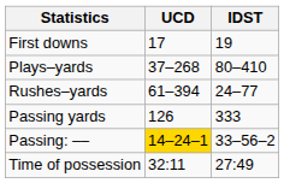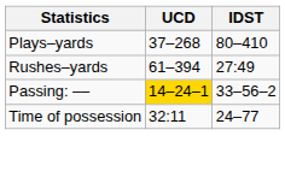- row: First downs | 17 | 19
Rushes–yards | IDST: 24–77 -> 27:49
- row: Passing yards | 126 | 333
Time of possession | IDST: 27:49 -> 24–77
